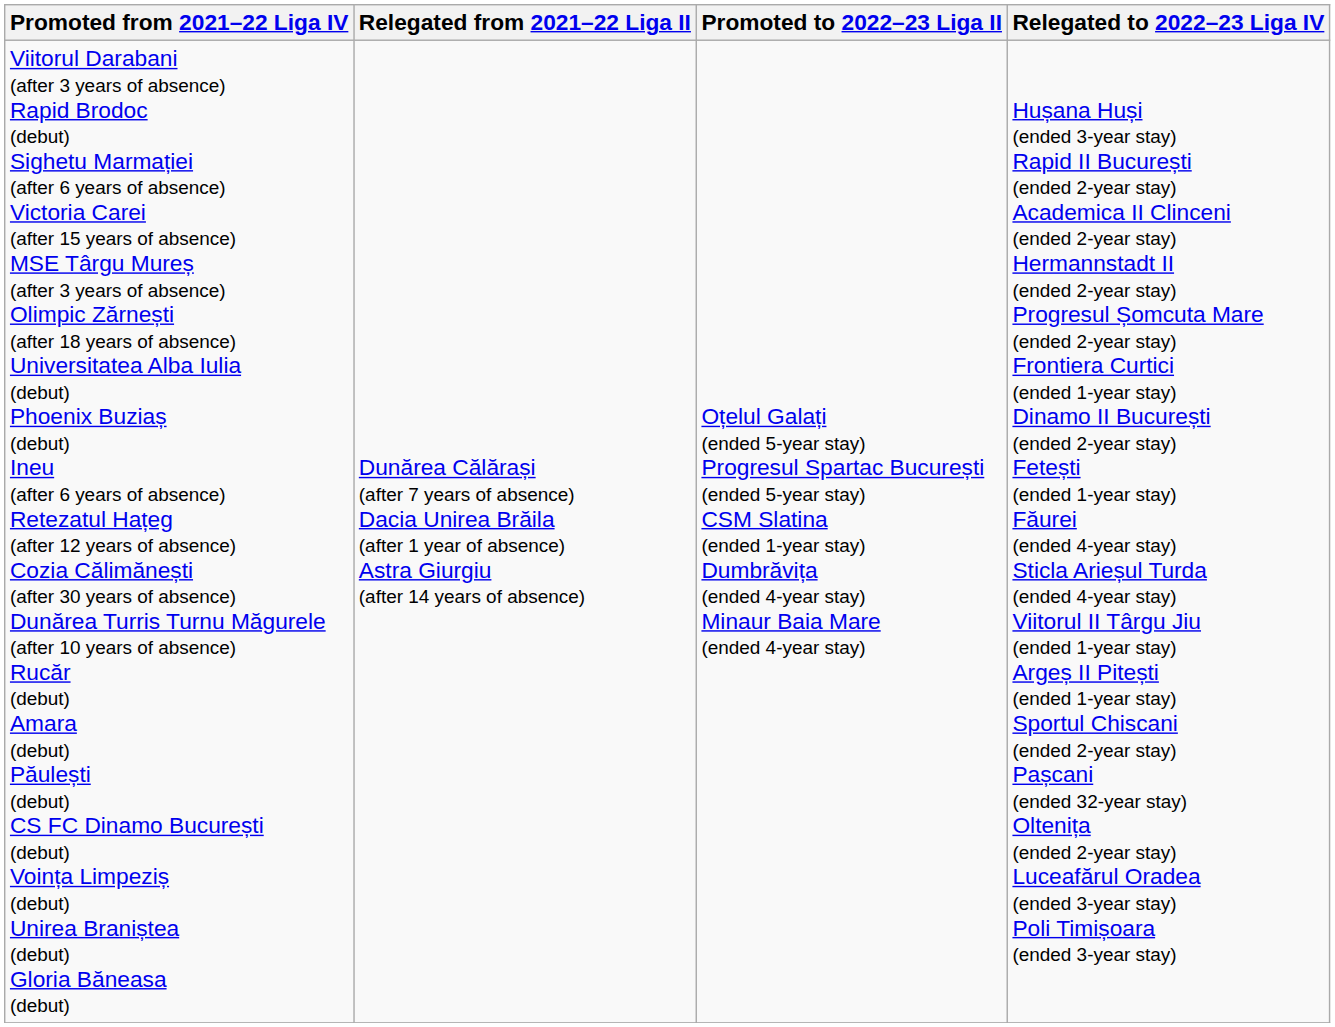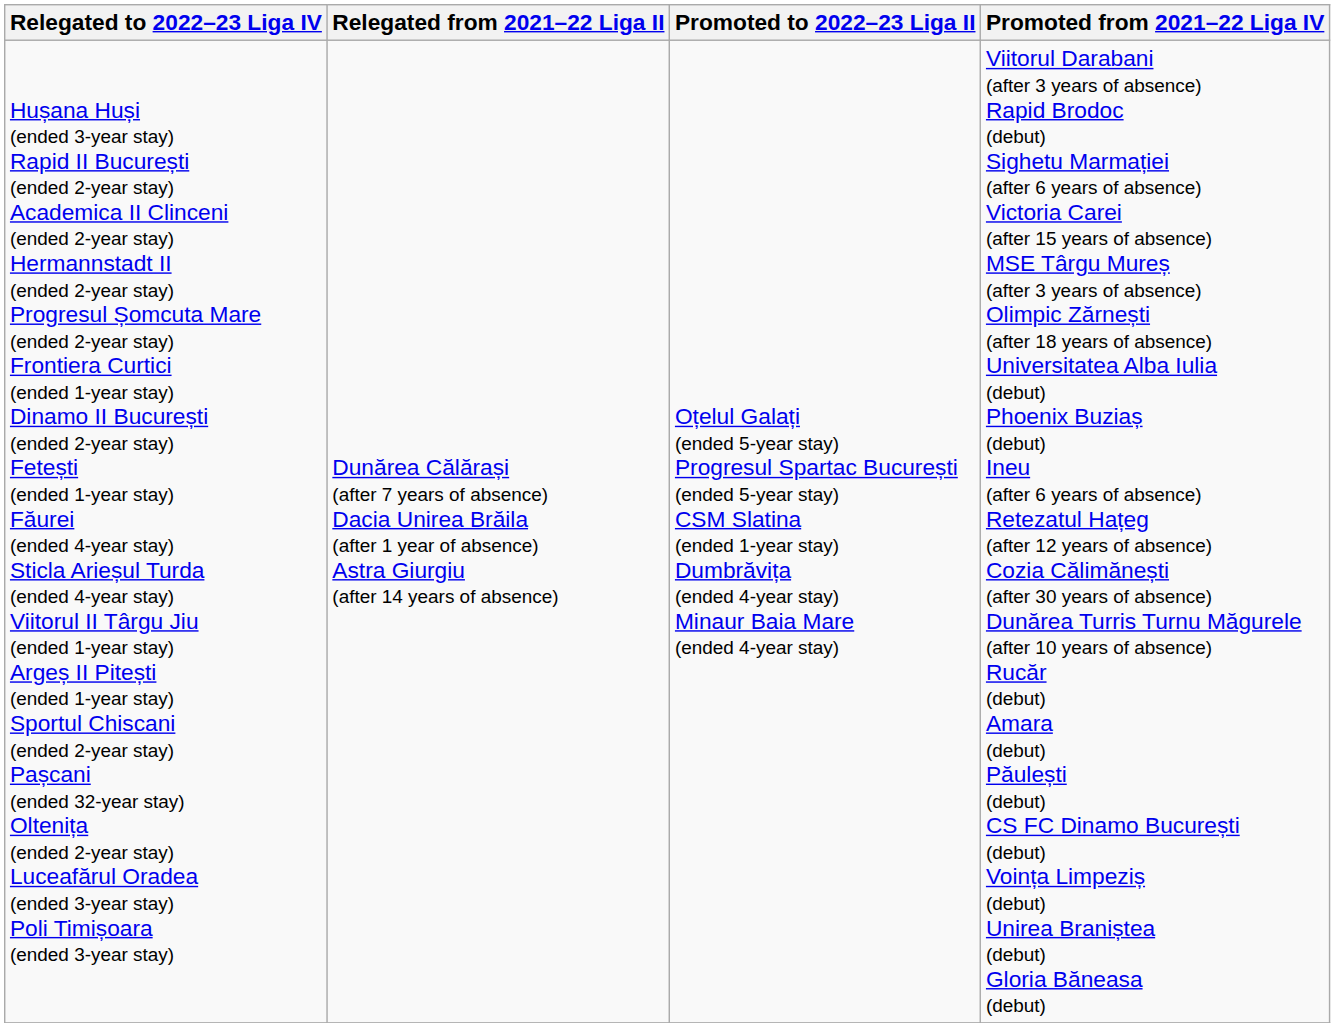columns swapped: Promoted from 2021–22 Liga IV <-> Relegated to 2022–23 Liga IV
